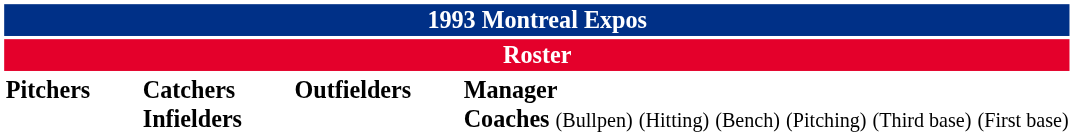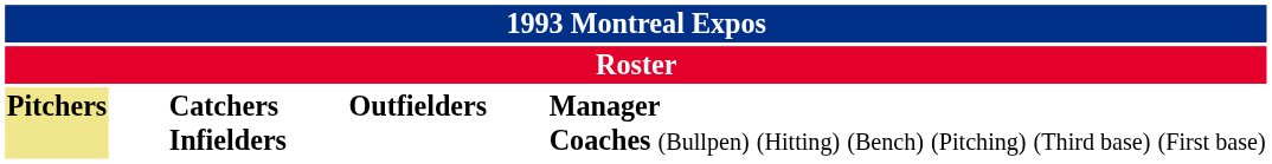Pitchers | column 1: no background -> khaki background
